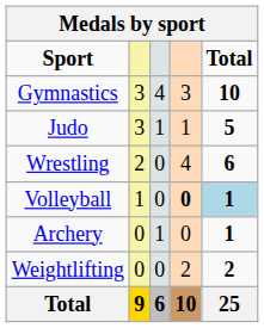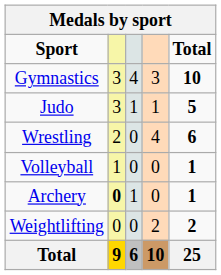Volleyball | column 4: bold -> normal
Volleyball | Total: lightblue background -> no background
Archery | column 2: normal -> bold
